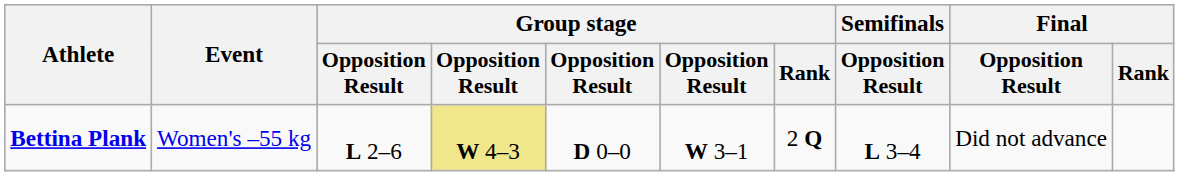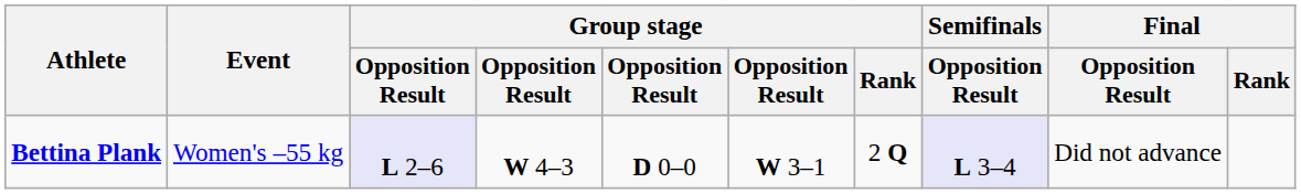Bettina Plank | column 3: no background -> lavender background
Bettina Plank | column 4: khaki background -> no background
Bettina Plank | Semifinals / Opposition Result: no background -> lavender background
